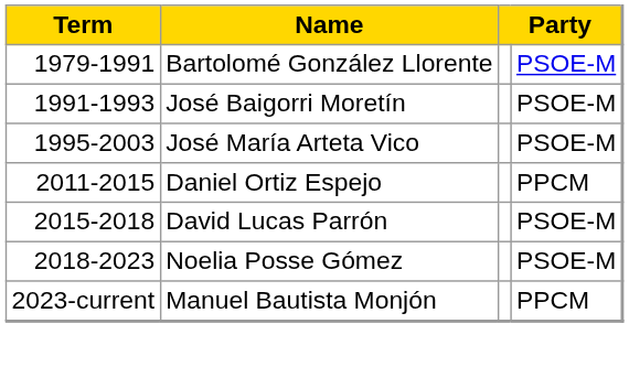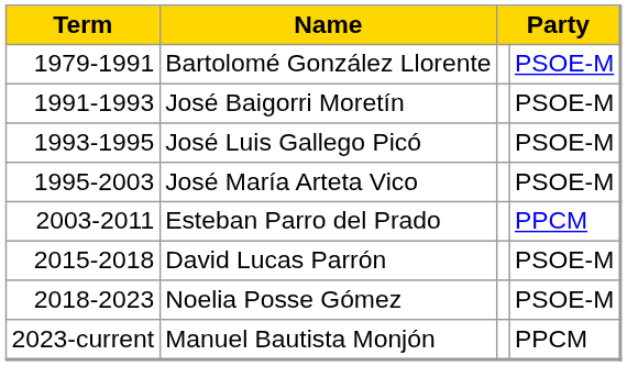+ row: 1993-1995 | José Luis Gallego Picó | PSOE-M
+ row: 2003-2011 | Esteban Parro del Prado | PPCM
- row: 2011-2015 | Daniel Ortiz Espejo | PPCM
